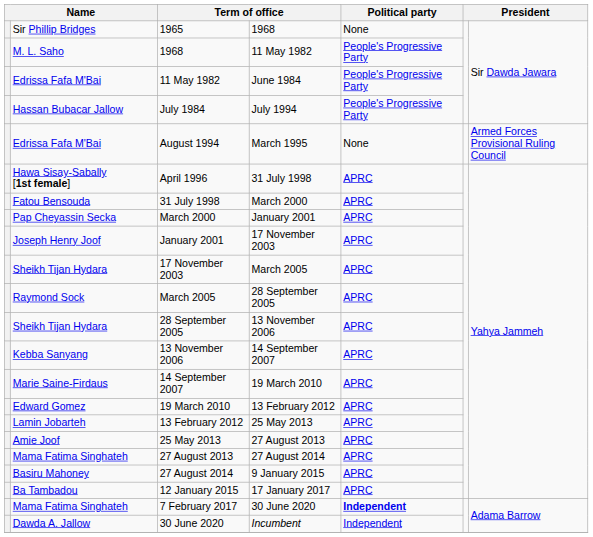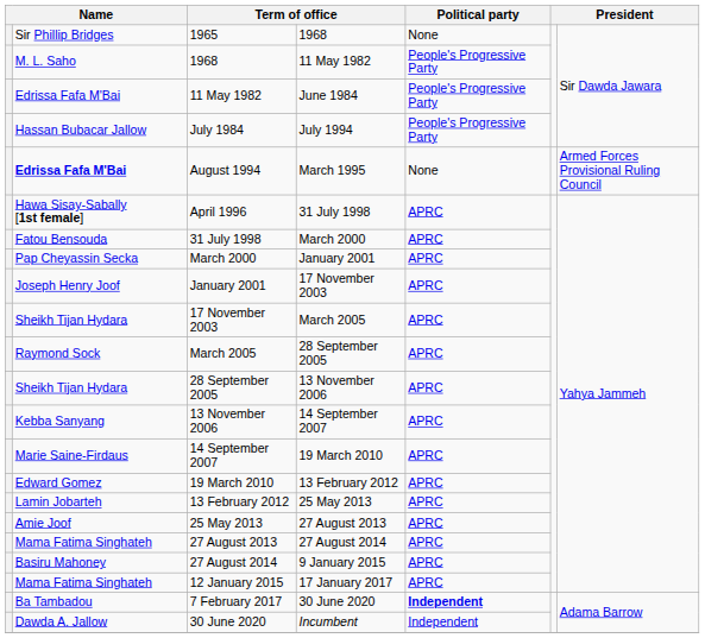August 1994 | column 2: normal -> bold
12 January 2015 | column 2: Ba Tambadou -> Mama Fatima Singhateh
7 February 2017 | column 2: Mama Fatima Singhateh -> Ba Tambadou
